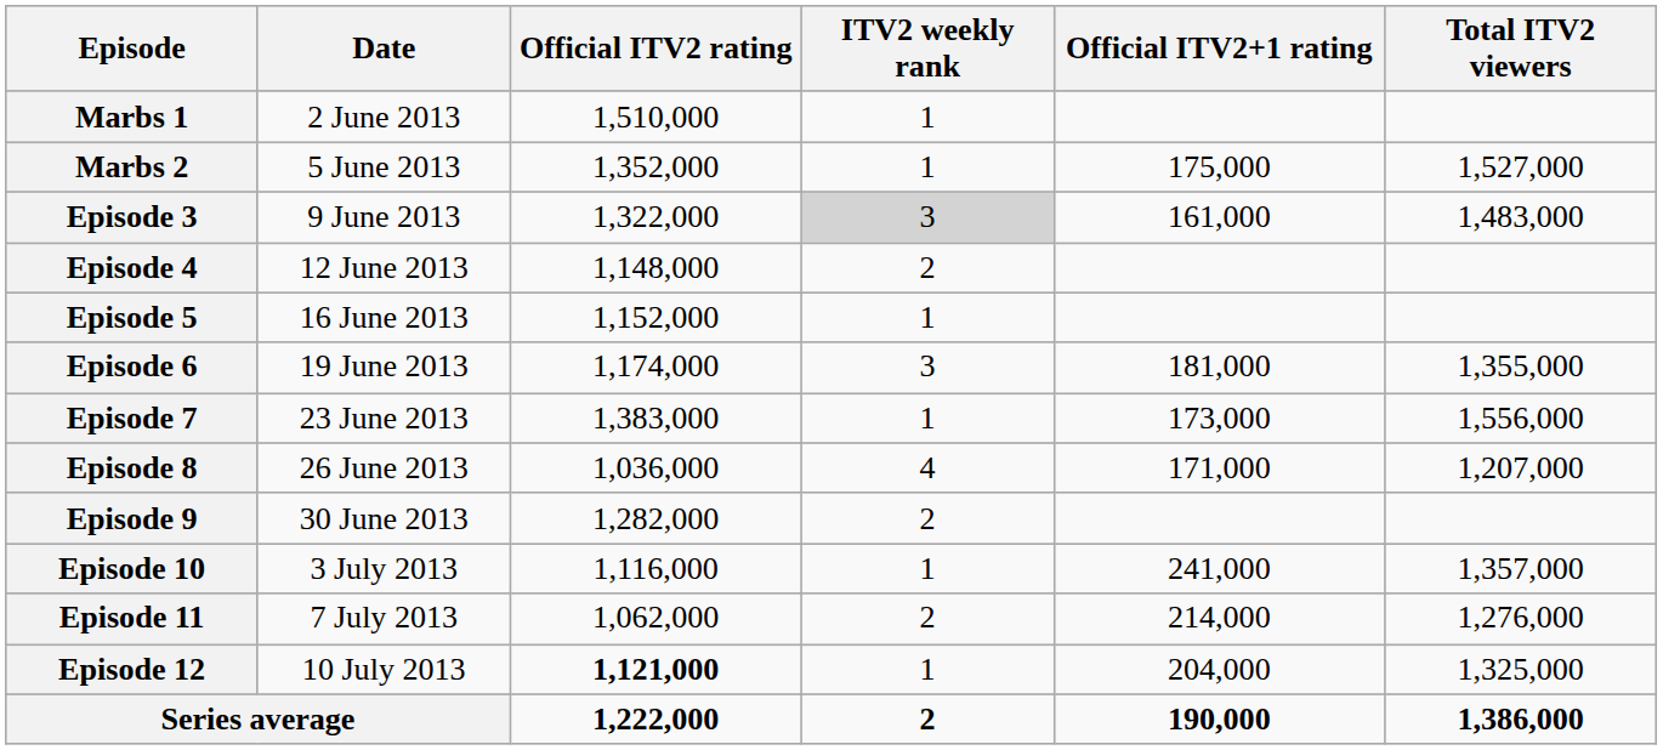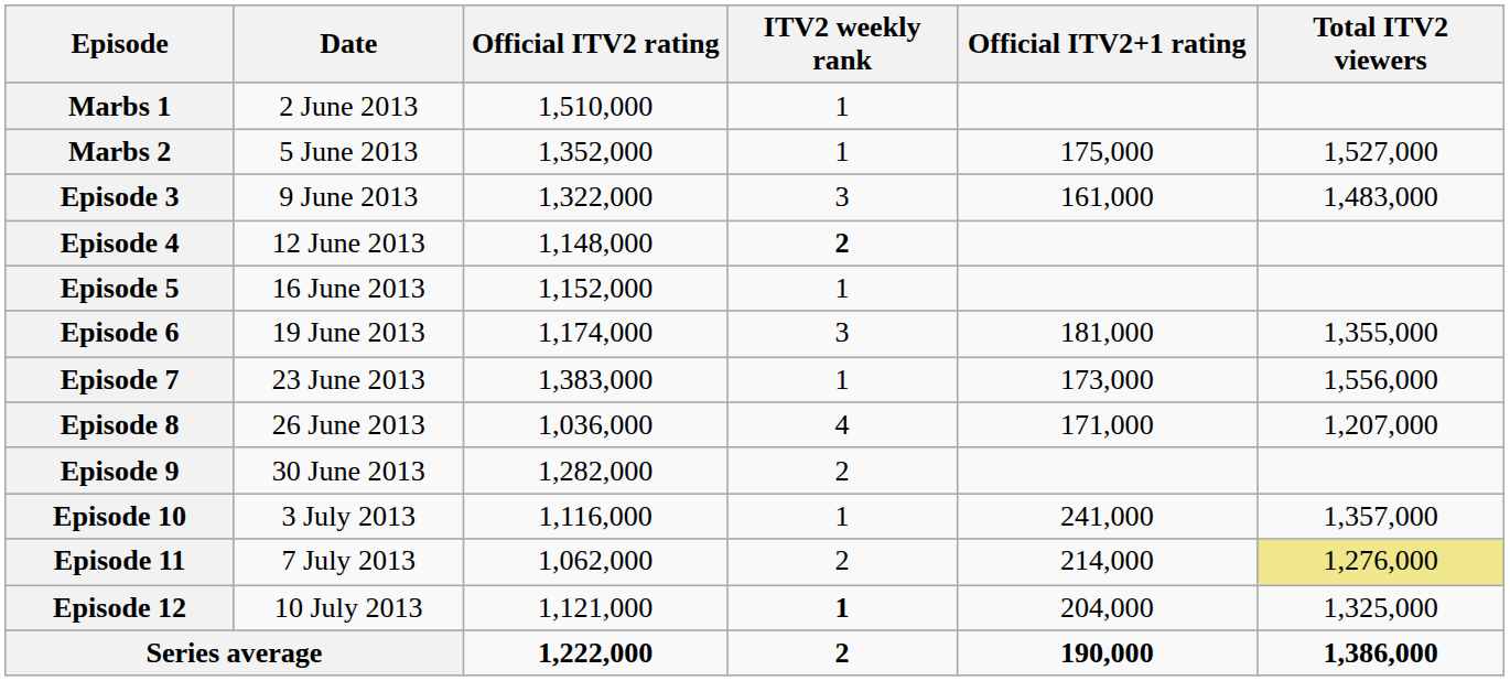Episode 3 | ITV2 weekly rank: lightgrey background -> no background
Episode 4 | ITV2 weekly rank: normal -> bold
Episode 11 | Total ITV2 viewers: no background -> khaki background
Episode 12 | Official ITV2 rating: bold -> normal
Episode 12 | ITV2 weekly rank: normal -> bold
